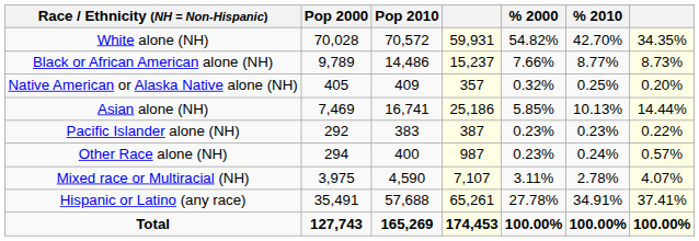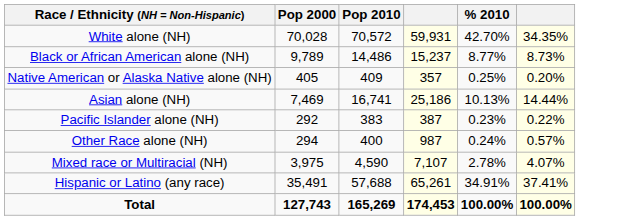- column: % 2000 | 54.82% | 7.66% | 0.32% | 5.85% | 0.23% | 0.23% | 3.11% | 27.78% | 100.00%
